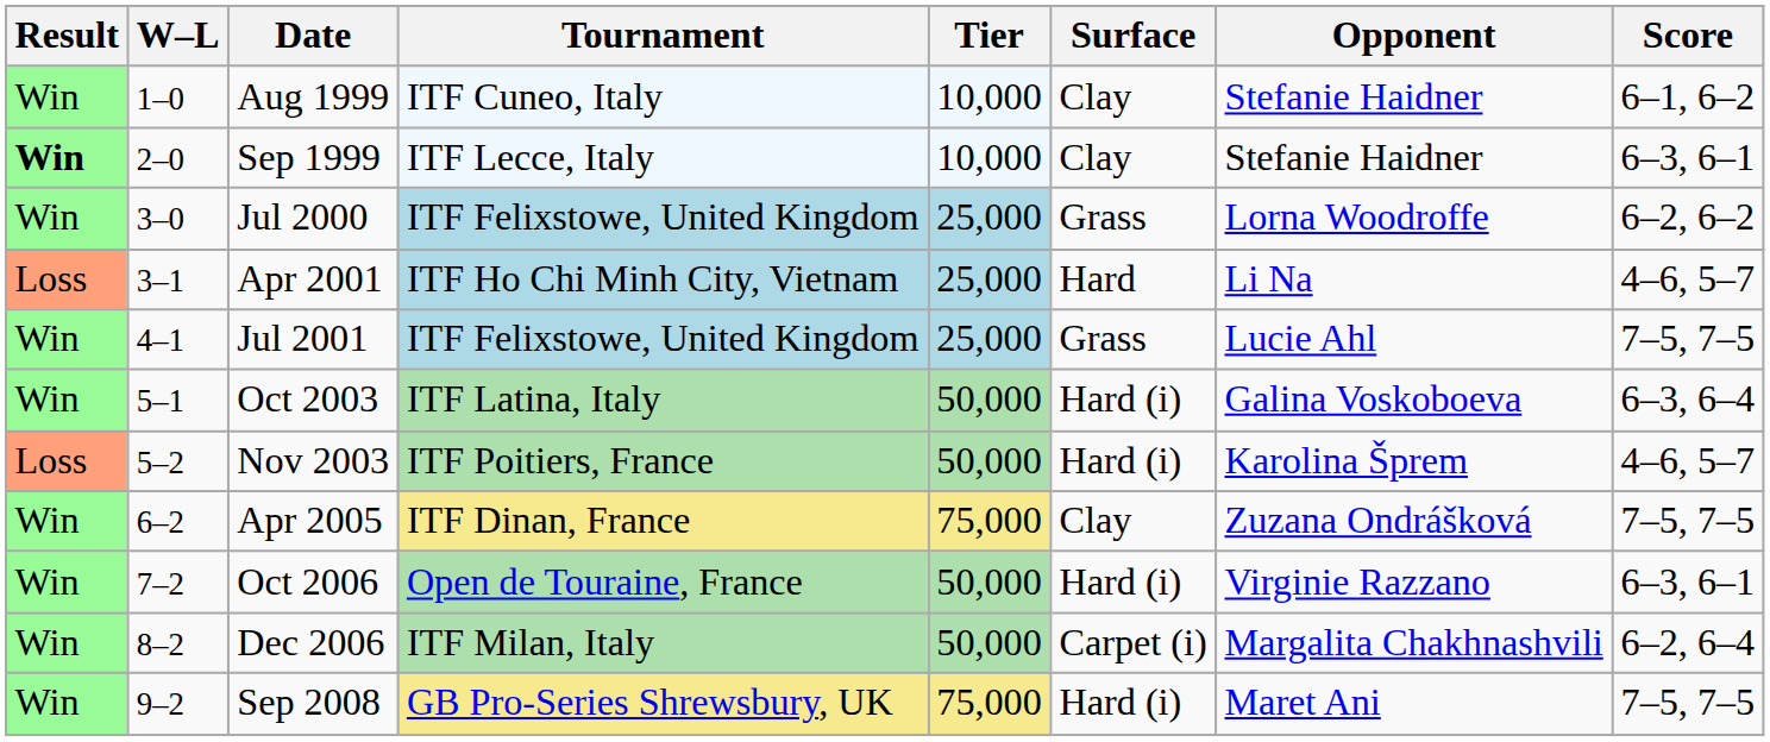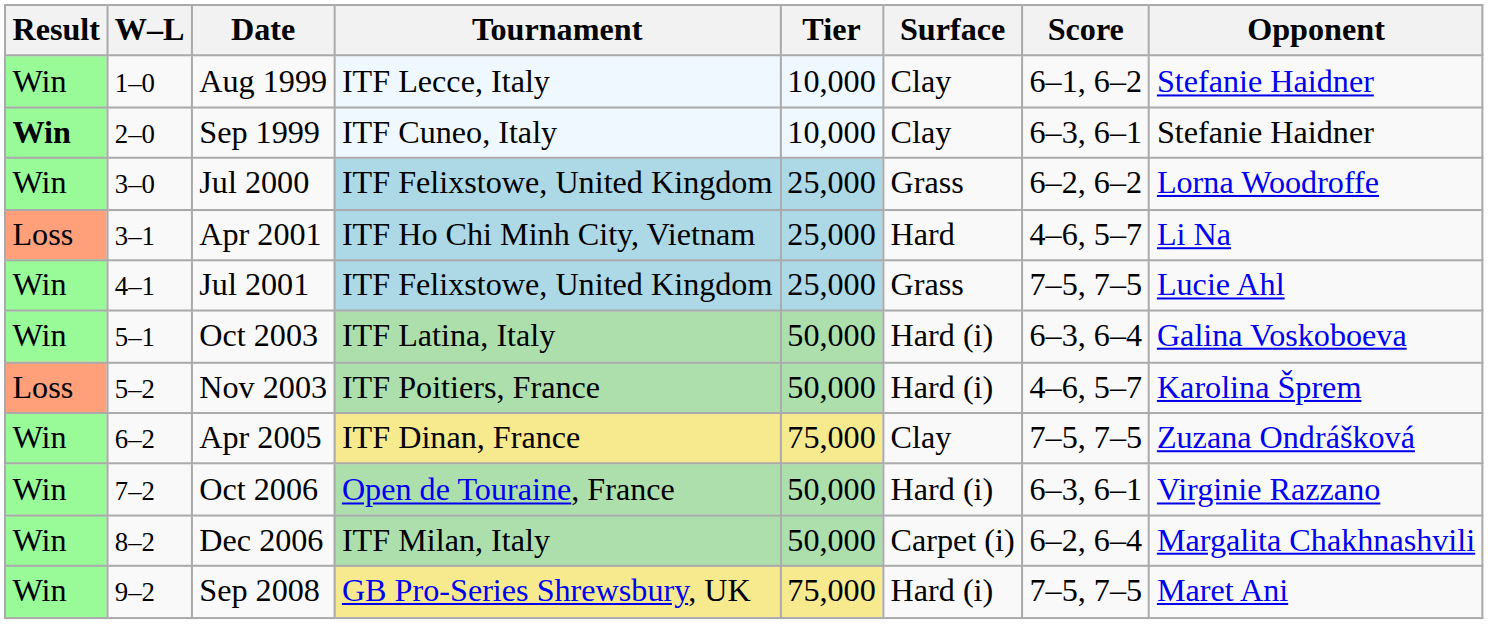columns swapped: Opponent <-> Score
Aug 1999 | Tournament: ITF Cuneo, Italy -> ITF Lecce, Italy
Sep 1999 | Tournament: ITF Lecce, Italy -> ITF Cuneo, Italy
